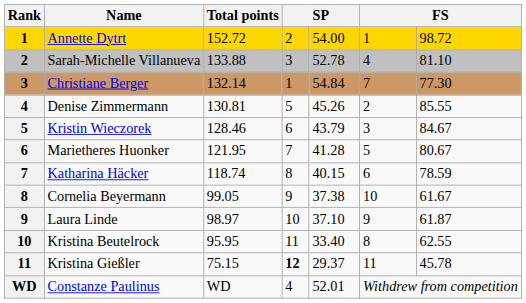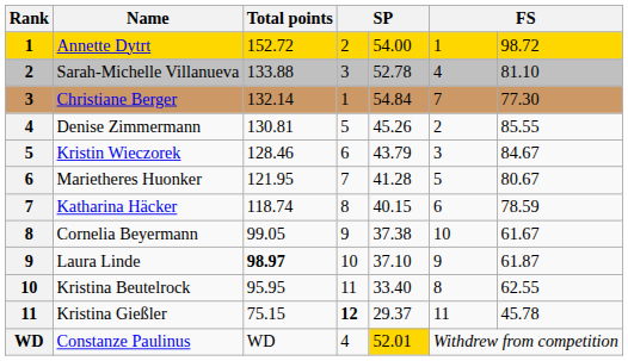Laura Linde | Total points: normal -> bold
Constanze Paulinus | column 5: no background -> gold background
